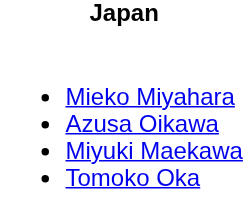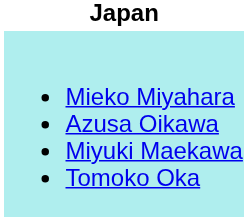row 2 | column 1: no background -> paleturquoise background
